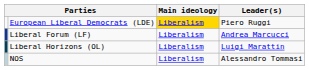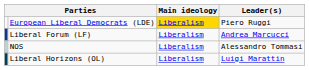rows swapped: NOS <-> Liberal Horizons (OL)
